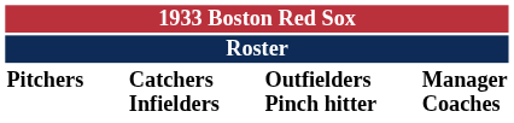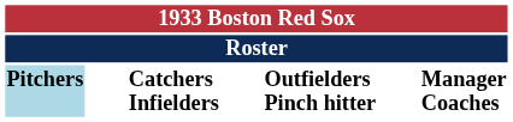Pitchers | column 1: no background -> lightblue background
